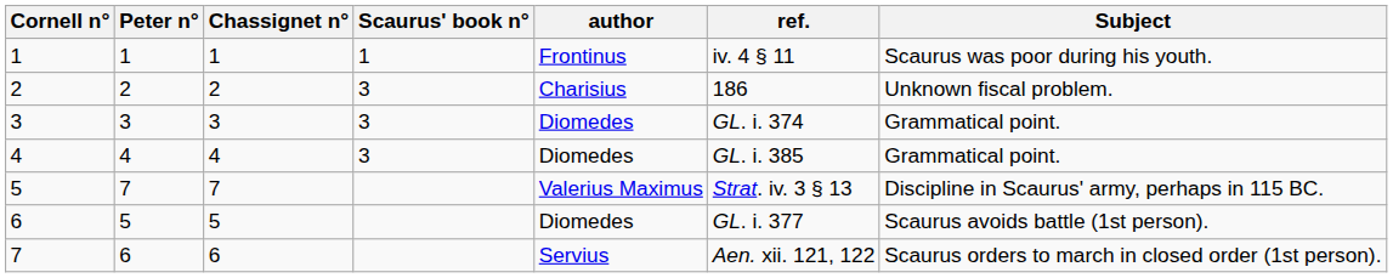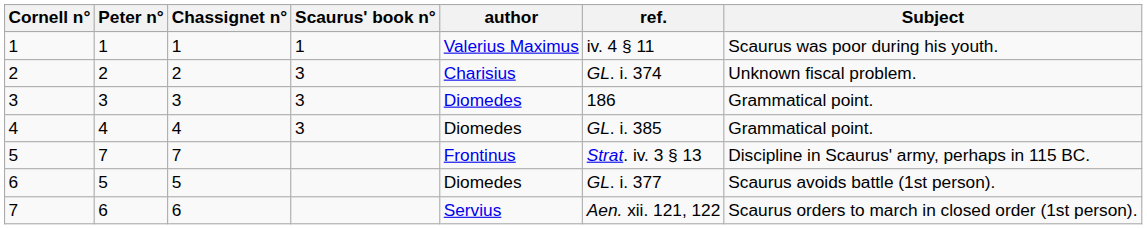row 2 | author: Frontinus -> Valerius Maximus
row 3 | ref.: 186 -> GL. i. 374
row 4 | ref.: GL. i. 374 -> 186
row 6 | author: Valerius Maximus -> Frontinus
